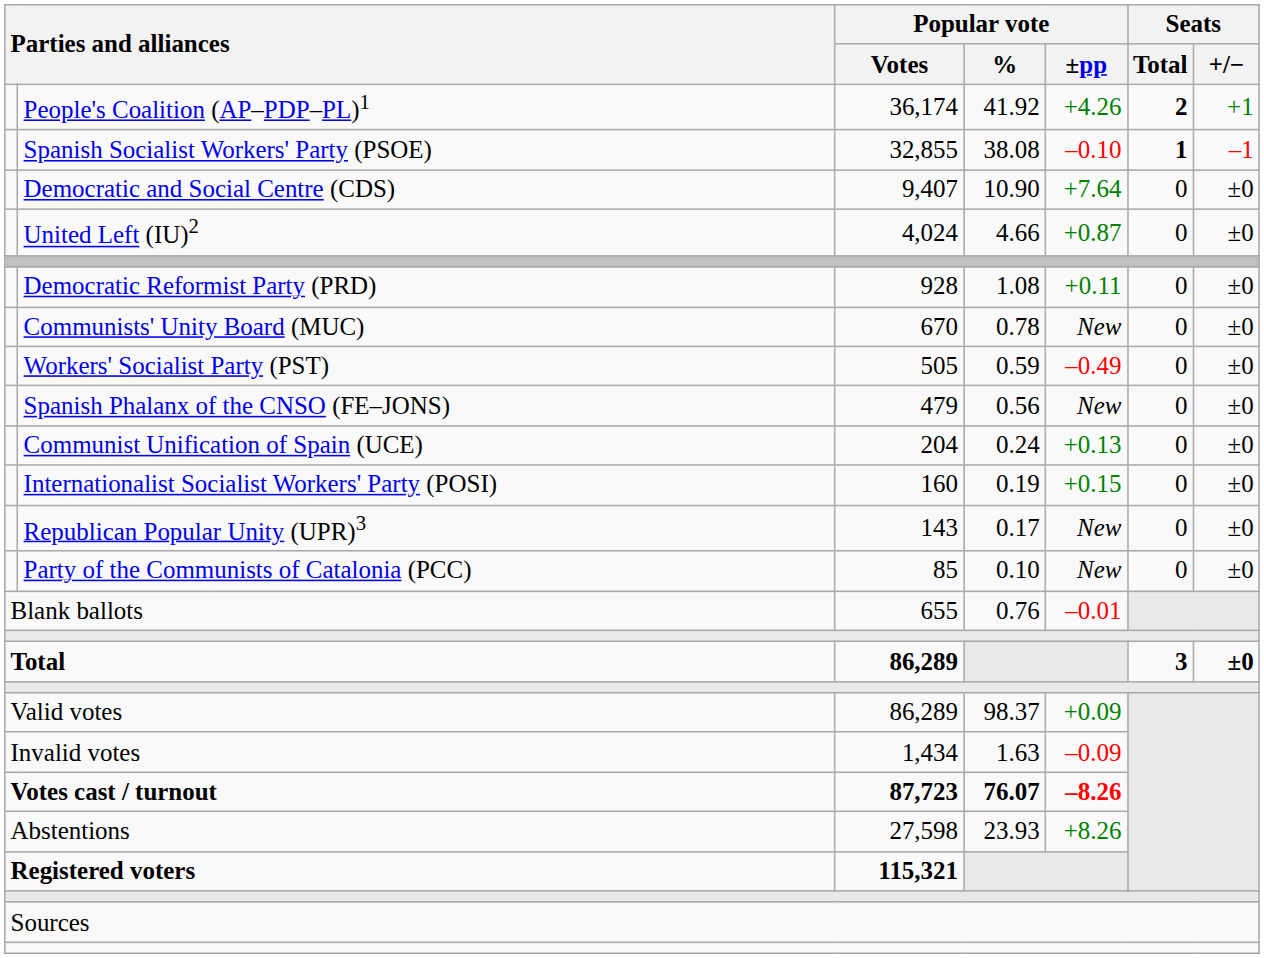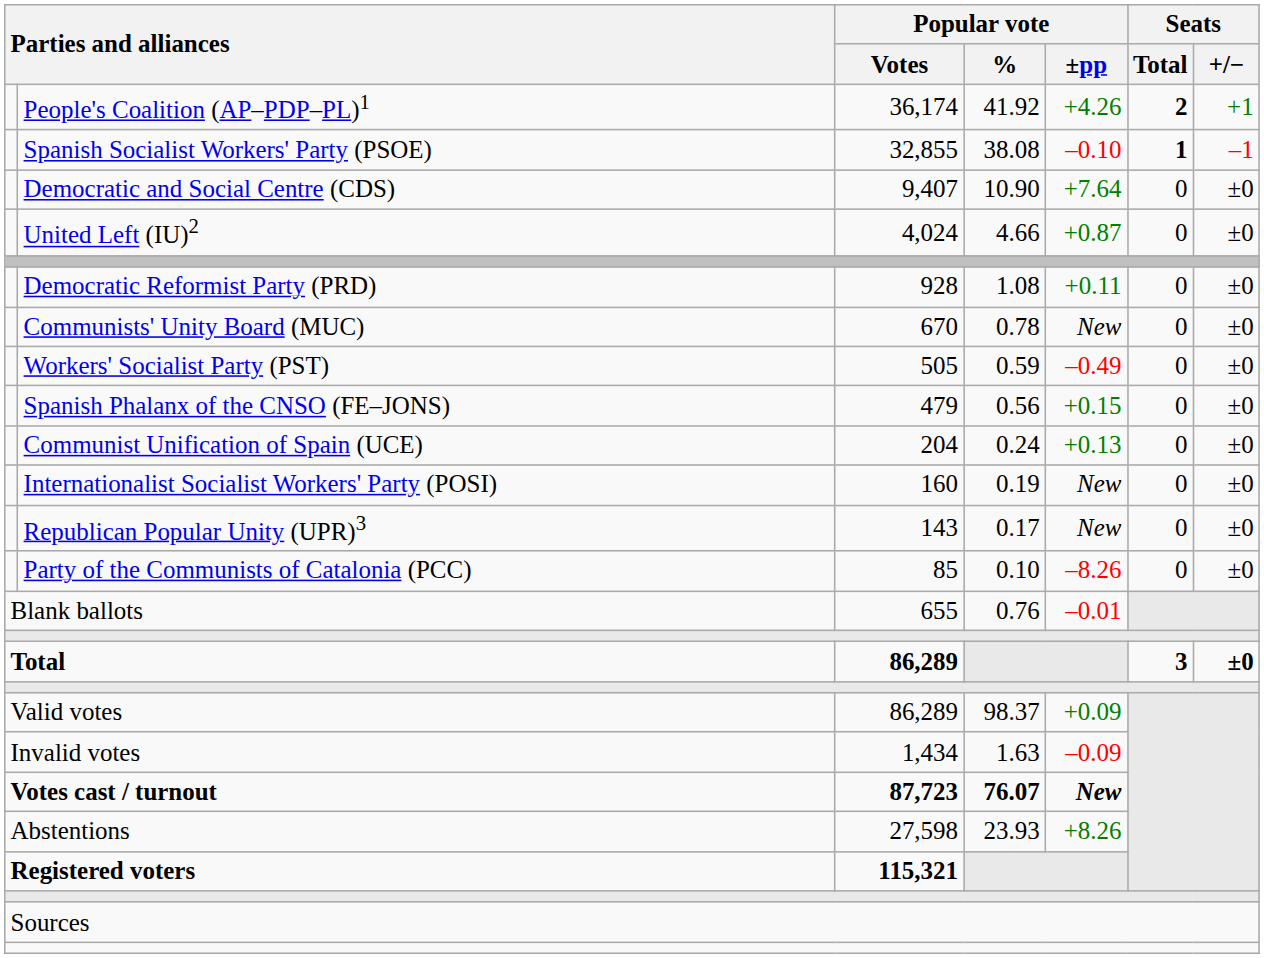Spanish Phalanx of the CNSO (FE–JONS) | Popular vote / ±pp: New -> +0.15
Internationalist Socialist Workers' Party (POSI) | Popular vote / ±pp: +0.15 -> New
Party of the Communists of Catalonia (PCC) | Popular vote / ±pp: New -> –8.26
Votes cast / turnout | Popular vote / ±pp: –8.26 -> New
